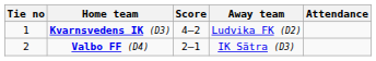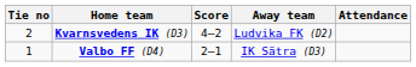Kvarnsvedens IK (D3) | Tie no: 1 -> 2
Valbo FF (D4) | Tie no: 2 -> 1
